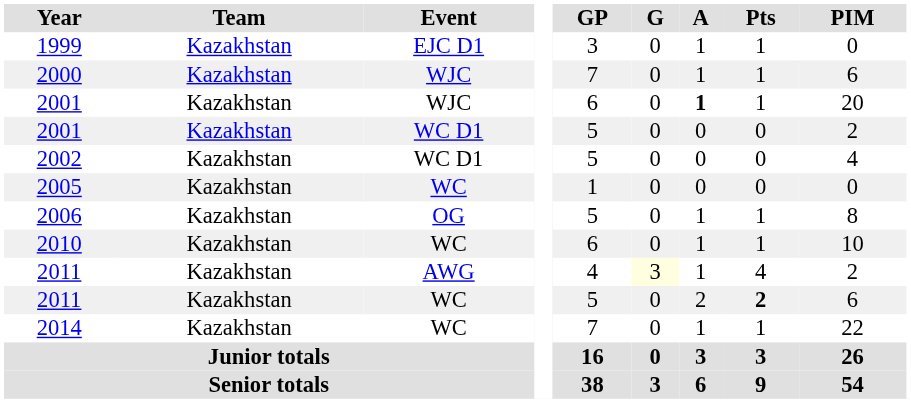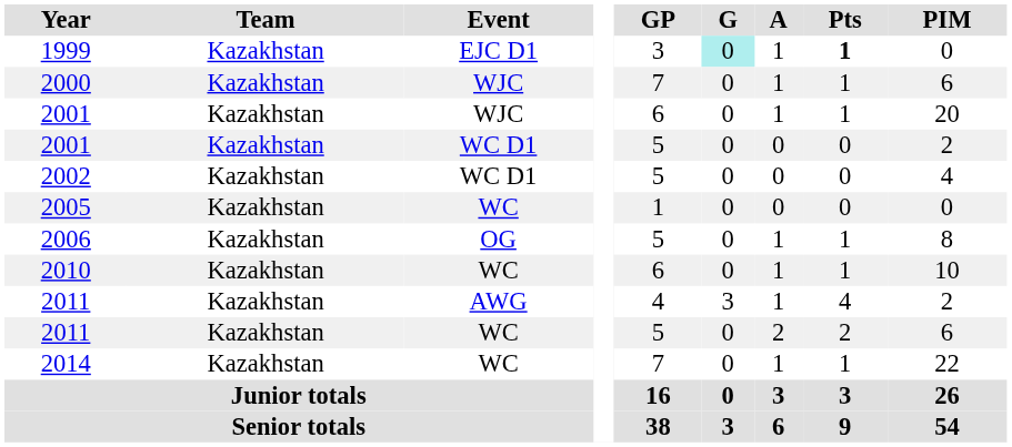1999 | G: no background -> paleturquoise background
1999 | Pts: normal -> bold
2001 / WJC | A: bold -> normal
2011 / AWG | G: lightyellow background -> no background
2011 / WC | Pts: bold -> normal
